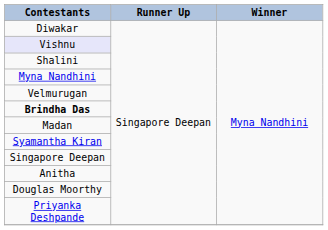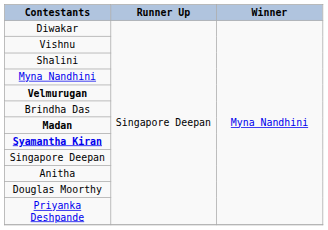Vishnu | Contestants: lavender background -> no background
Velmurugan | Contestants: normal -> bold
Brindha Das | Contestants: bold -> normal
Madan | Contestants: normal -> bold
Syamantha Kiran | Contestants: normal -> bold
